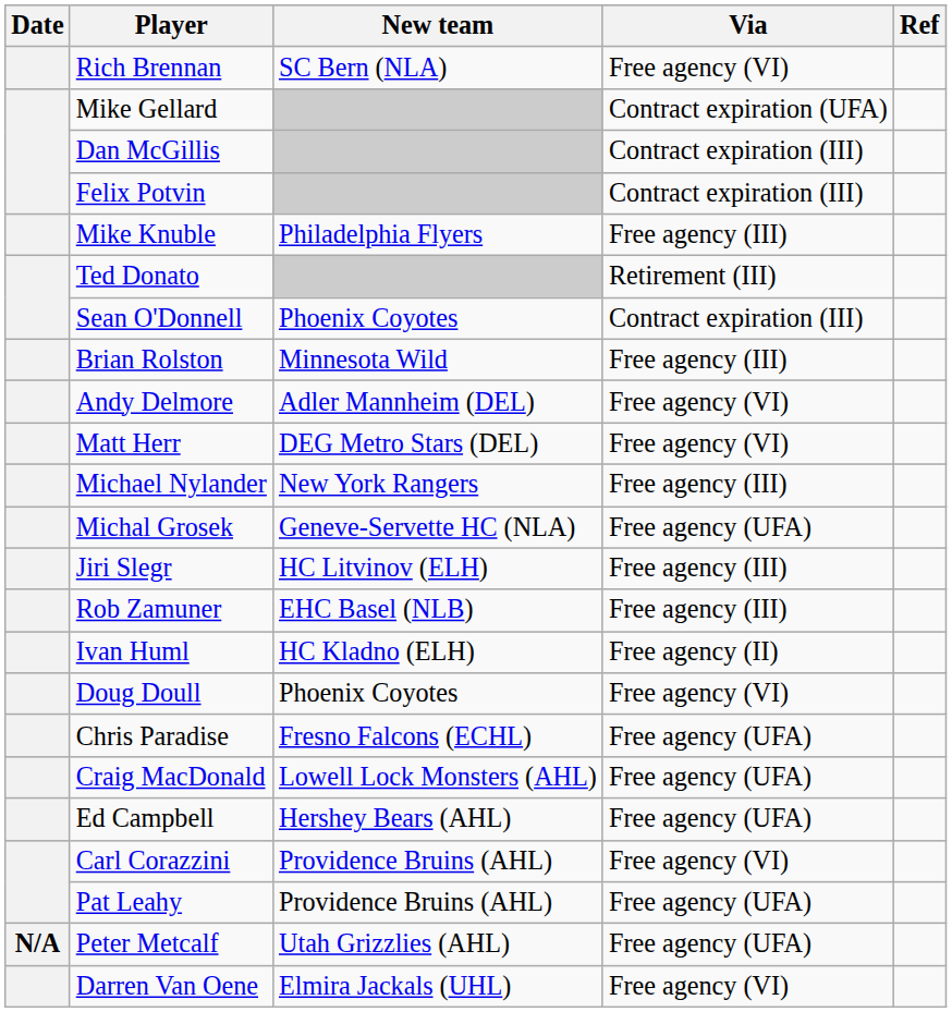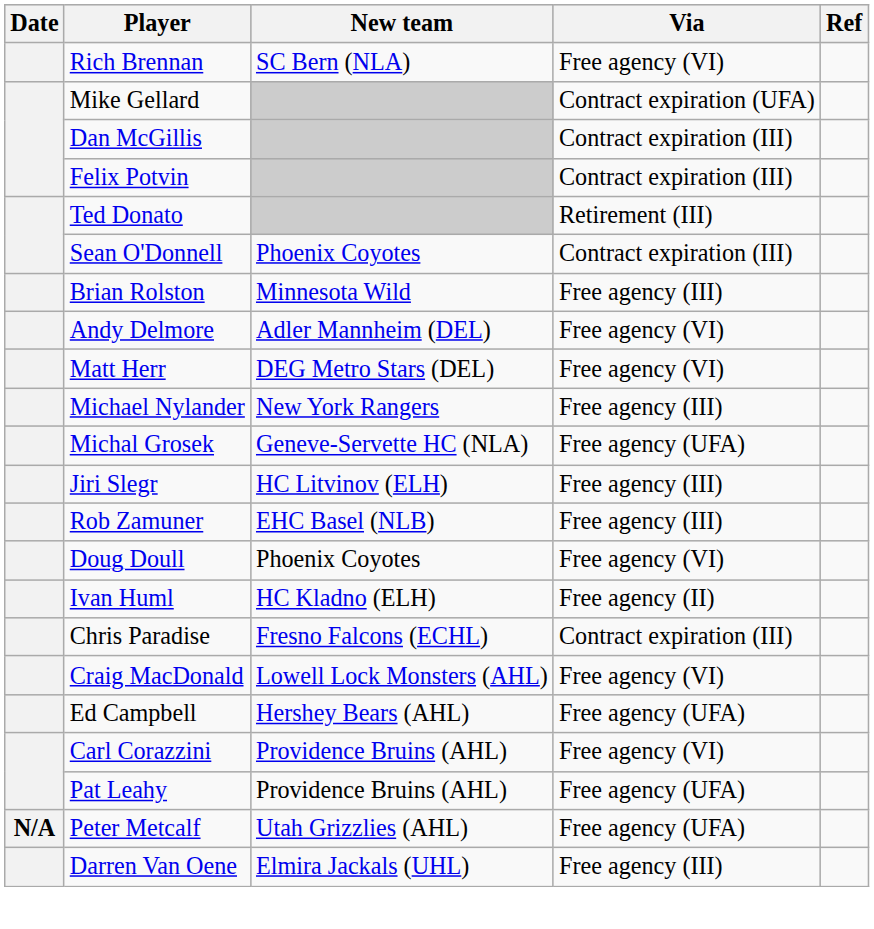- row: Mike Knuble | Philadelphia Flyers | Free agency (III)
rows swapped: Doug Doull <-> Ivan Huml
Chris Paradise | Via: Free agency (UFA) -> Contract expiration (III)
Craig MacDonald | Via: Free agency (UFA) -> Free agency (VI)
Darren Van Oene | Via: Free agency (VI) -> Free agency (III)
